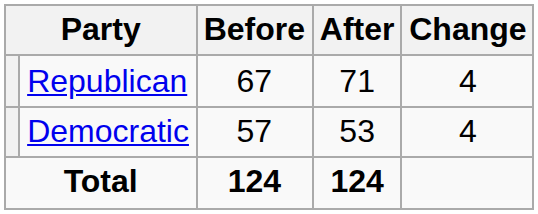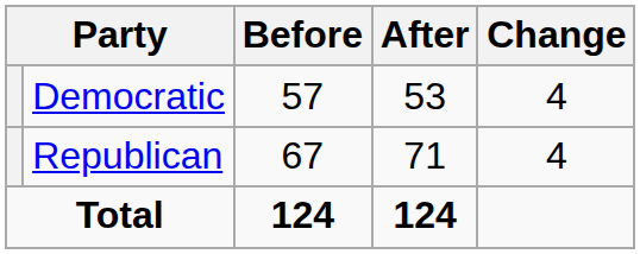rows swapped: Republican <-> Democratic
